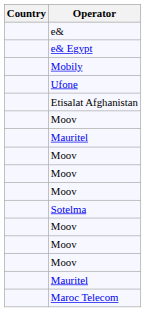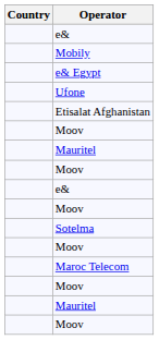row 3 | Operator: e& Egypt -> Mobily
row 4 | Operator: Mobily -> e& Egypt
row 10 | Operator: Moov -> e&
row 14 | Operator: Moov -> Maroc Telecom
row 17 | Operator: Maroc Telecom -> Moov
